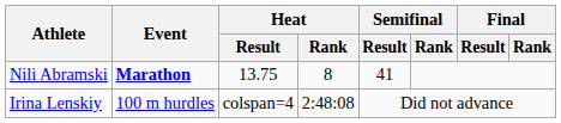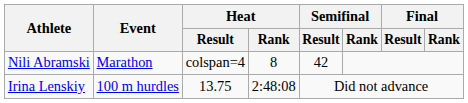Nili Abramski | Event: bold -> normal
Nili Abramski | Heat / Result: 13.75 -> colspan=4
Nili Abramski | Semifinal / Result: 41 -> 42
Irina Lenskiy | Heat / Result: colspan=4 -> 13.75
